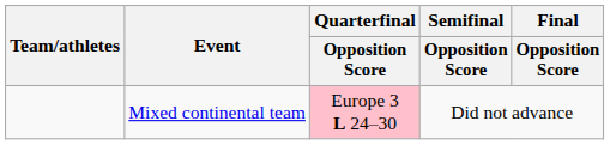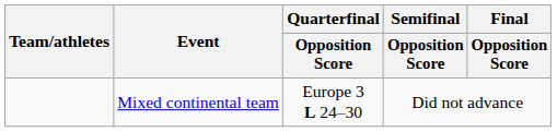Mixed continental team | Quarterfinal / Opposition Score: pink background -> no background
